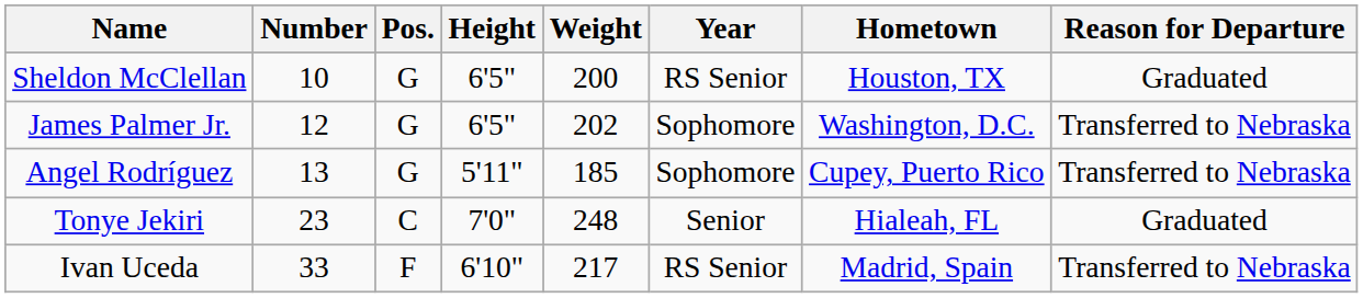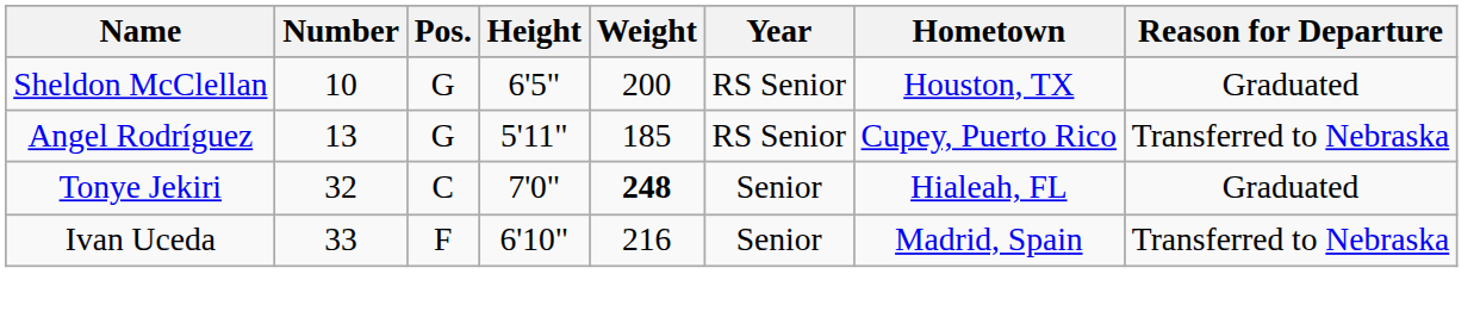- row: James Palmer Jr. | 12 | G | 6'5" | 202 | Sophomore | Washington, D.C. | Transferred to Nebraska
Angel Rodríguez | Year: Sophomore -> RS Senior
Tonye Jekiri | Number: 23 -> 32
Tonye Jekiri | Weight: normal -> bold
Ivan Uceda | Weight: 217 -> 216
Ivan Uceda | Year: RS Senior -> Senior
